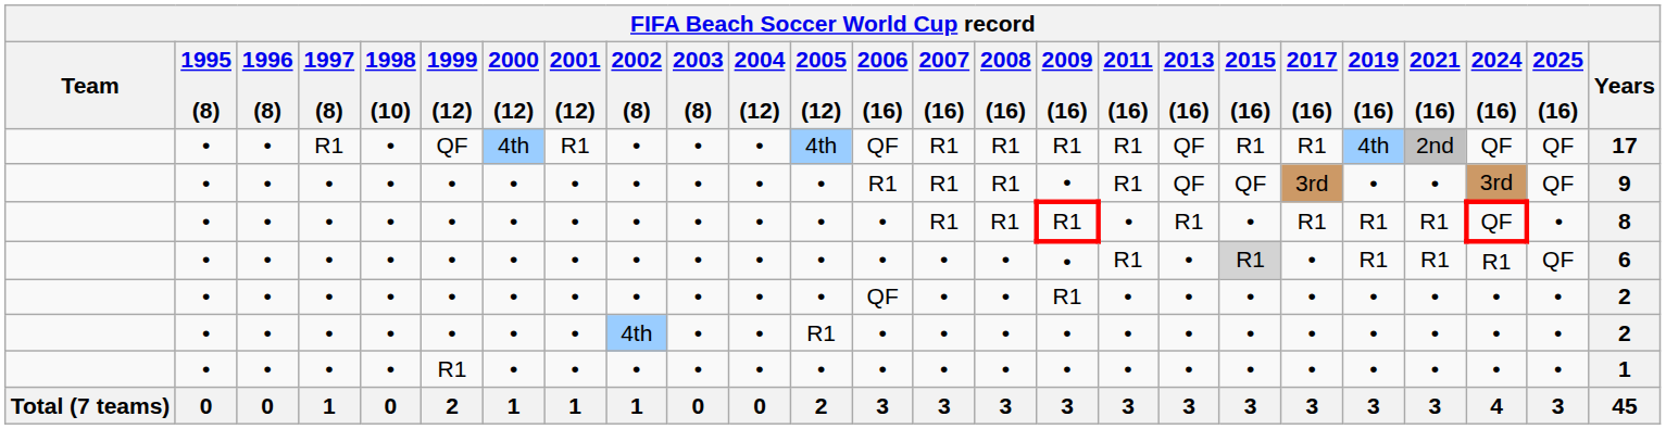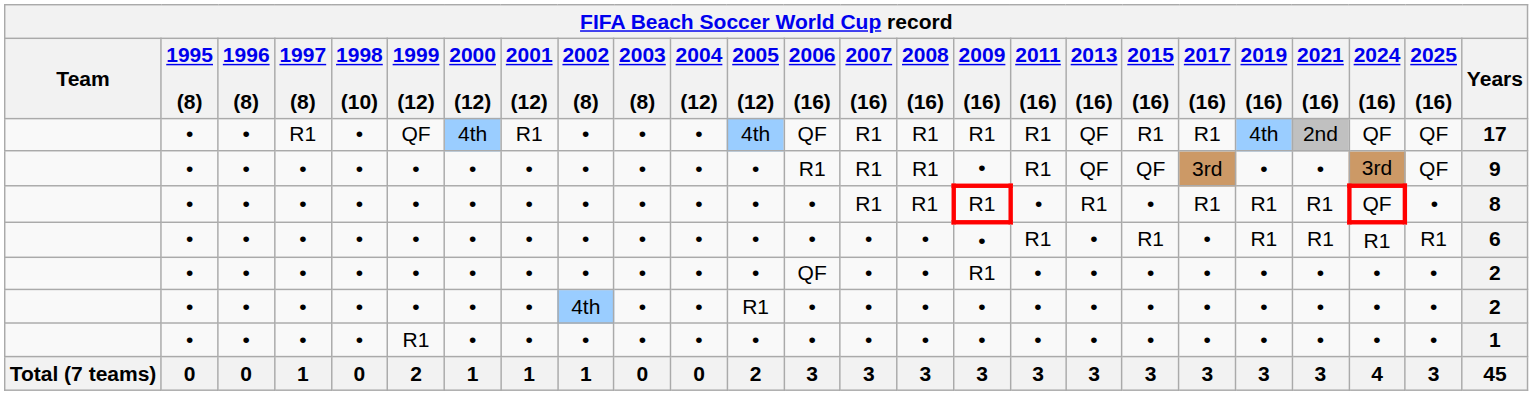row 6 | 2015 (16): lightgrey background -> no background
row 6 | 2025 (16): QF -> R1
